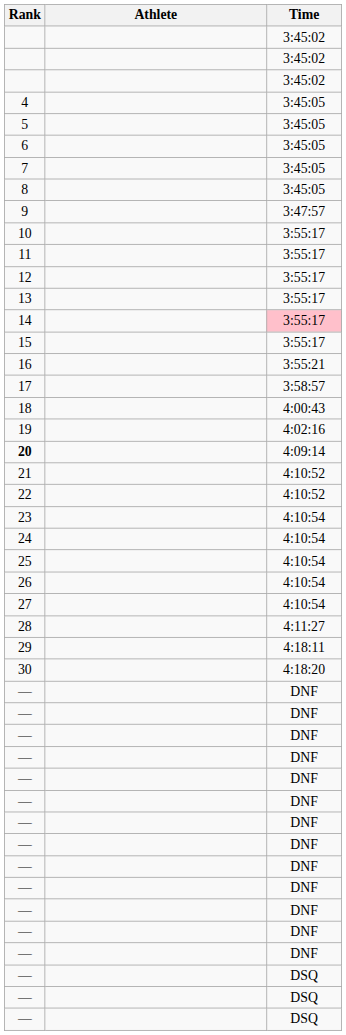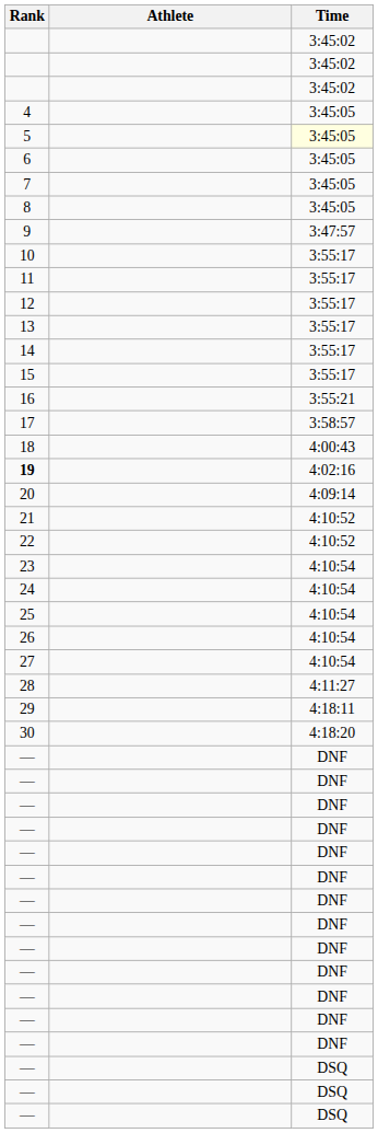5 | Time: no background -> lightyellow background
14 | Time: pink background -> no background
19 | Rank: normal -> bold
20 | Rank: bold -> normal
